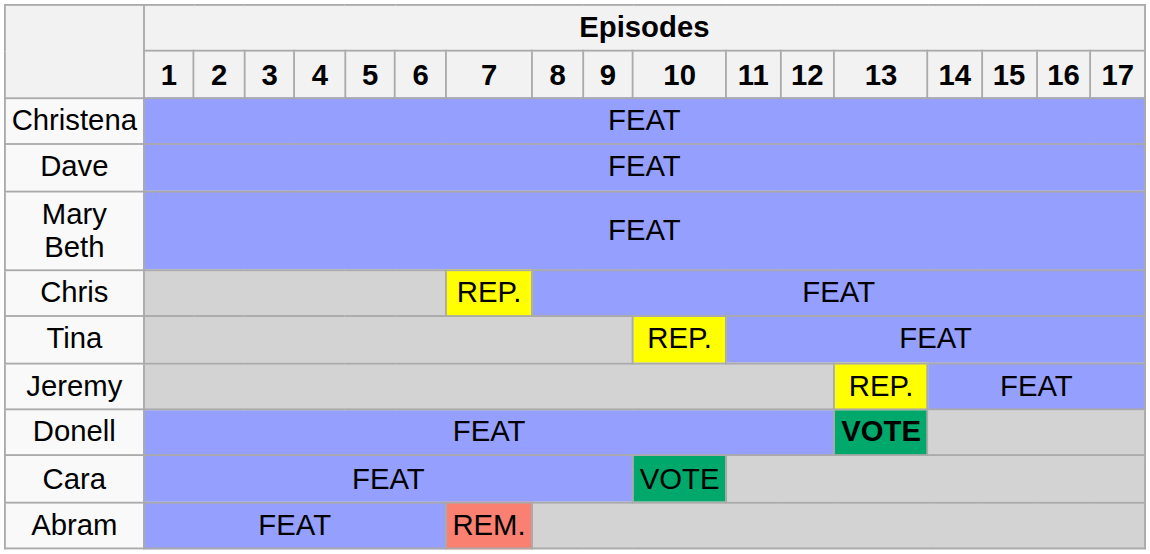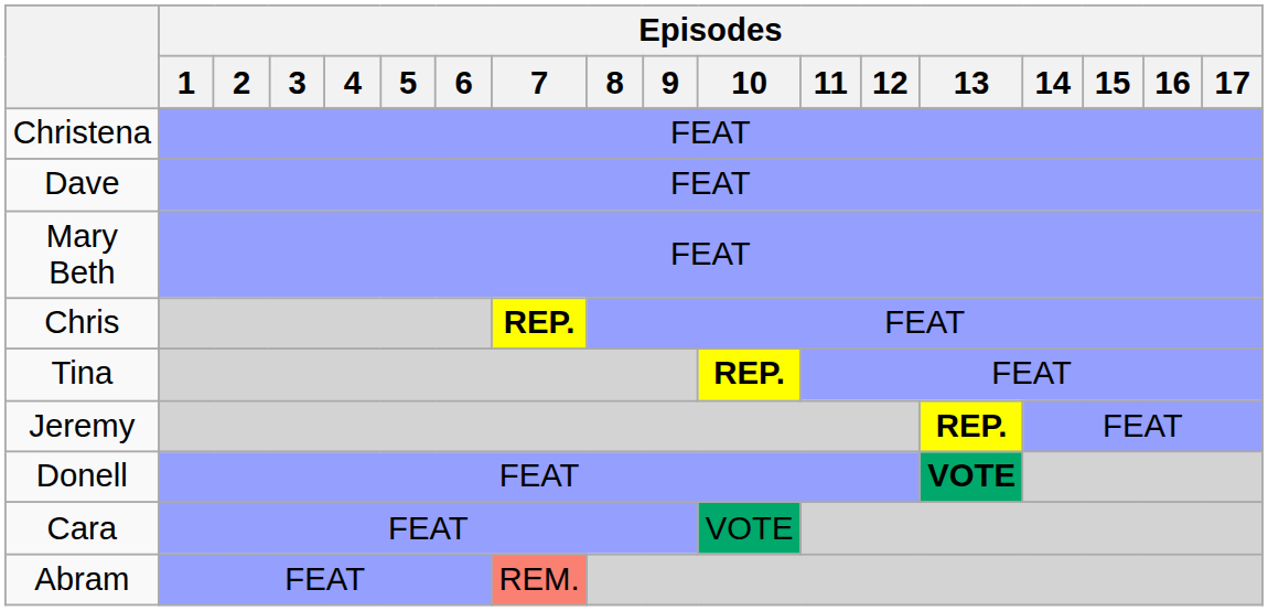Chris | Episodes / 7: normal -> bold
Tina | Episodes / 10: normal -> bold
Jeremy | Episodes / 13: normal -> bold
